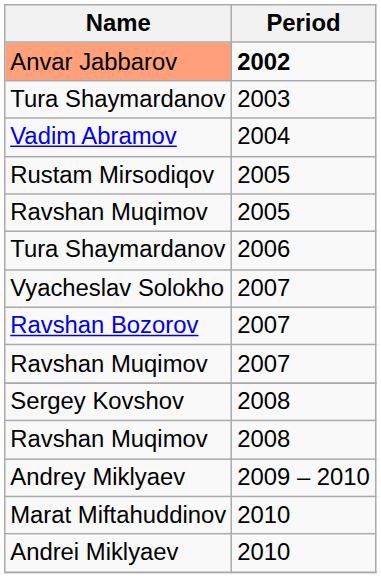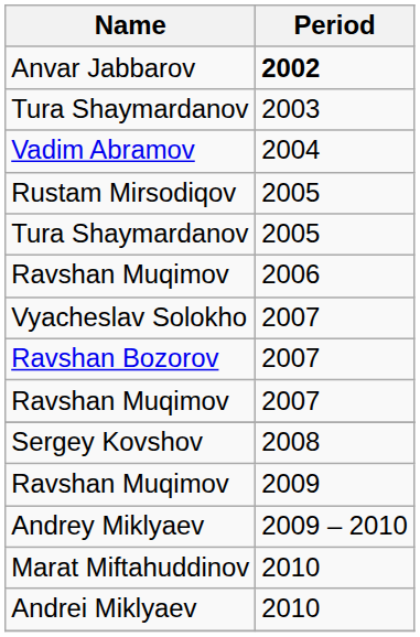row 2 | Name: lightsalmon background -> no background
row 6 | Name: Ravshan Muqimov -> Tura Shaymardanov
row 7 | Name: Tura Shaymardanov -> Ravshan Muqimov
row 12 | Period: 2008 -> 2009
